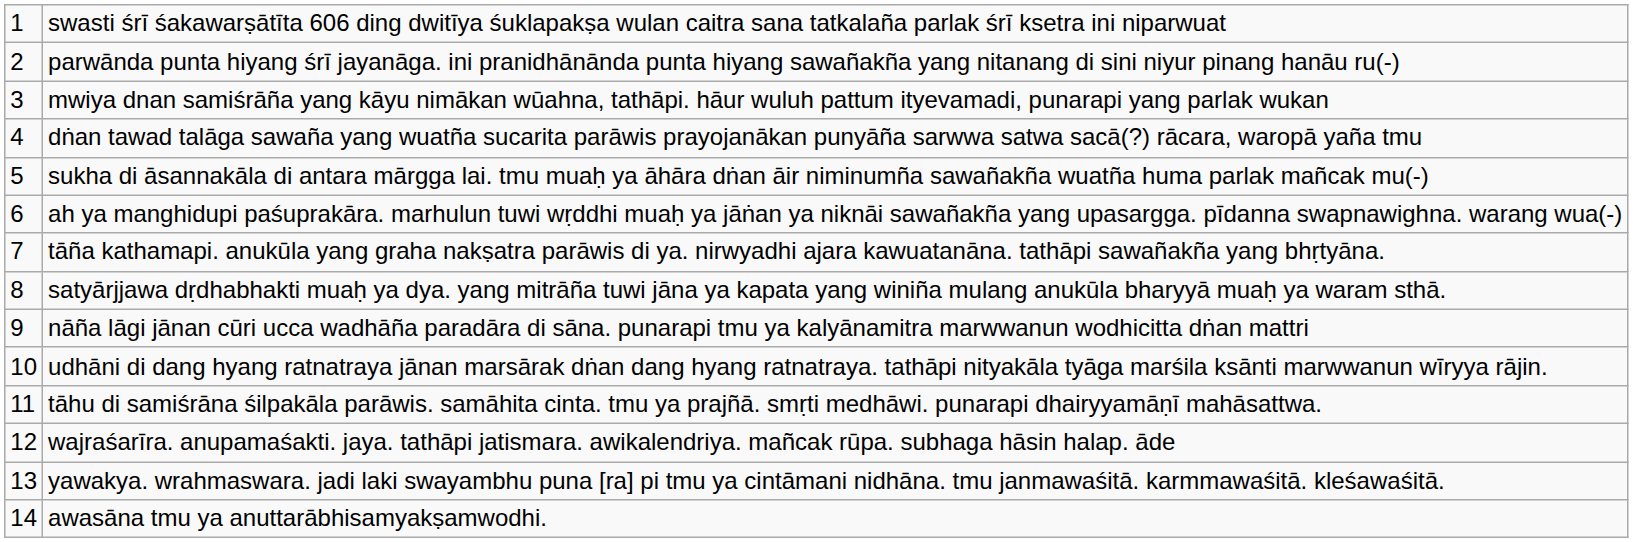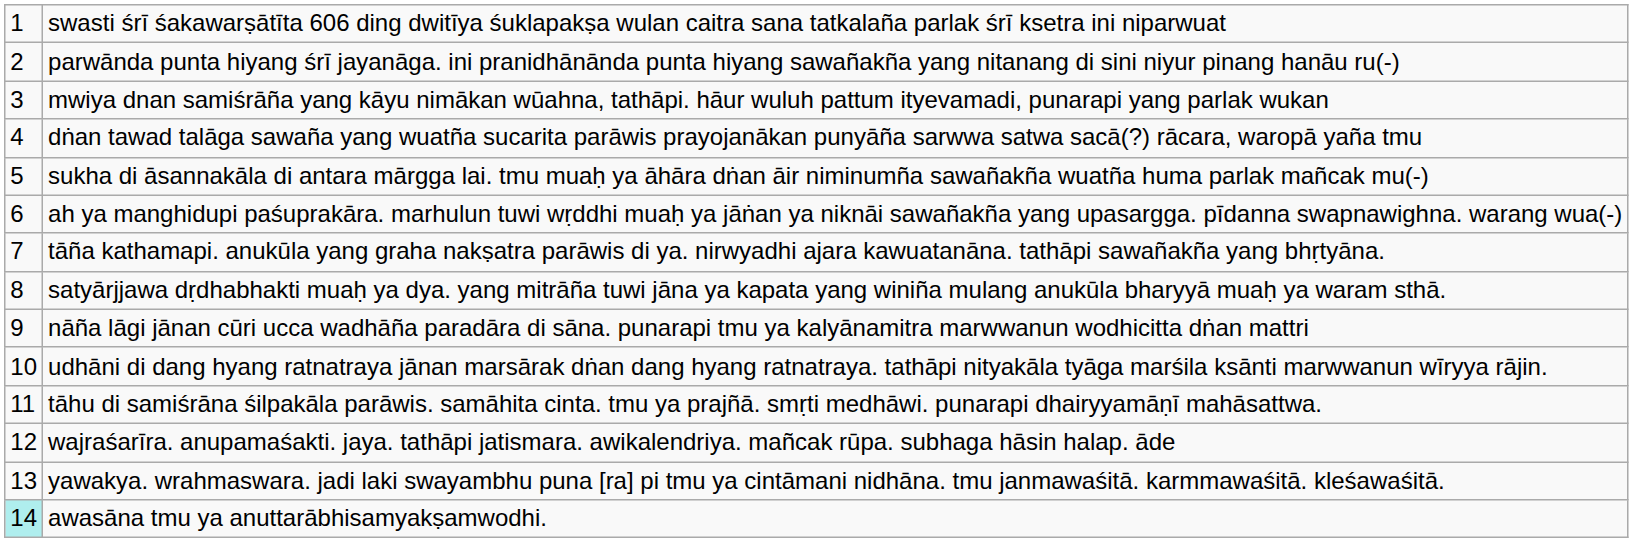awasāna tmu ya anuttarābhisamyakṣamwodhi. | column 1: no background -> paleturquoise background
